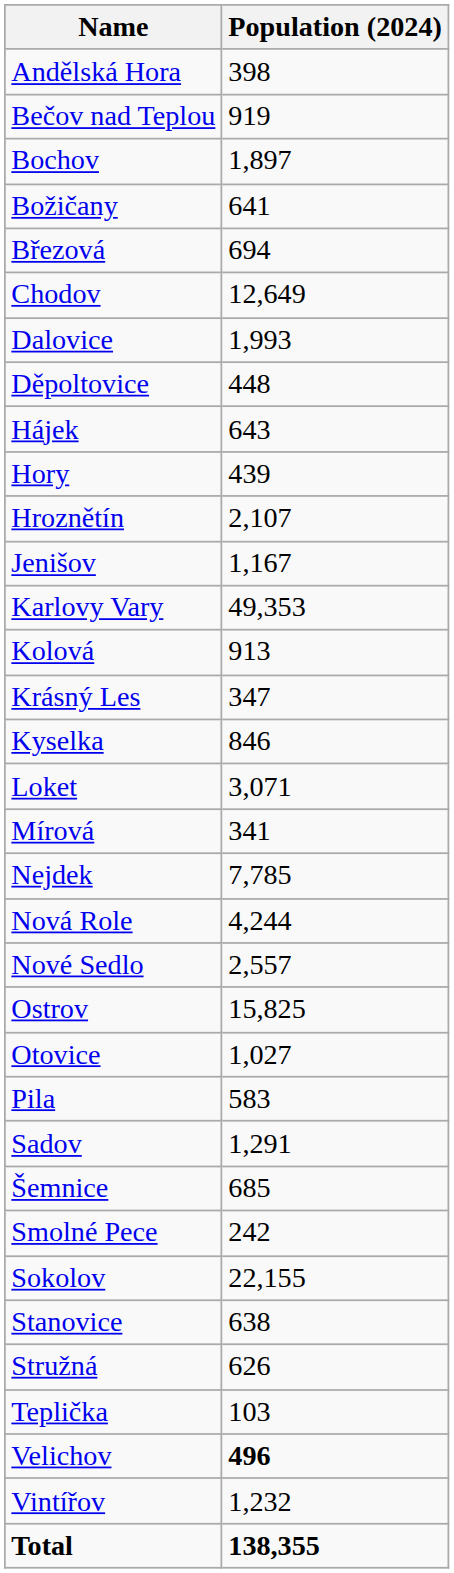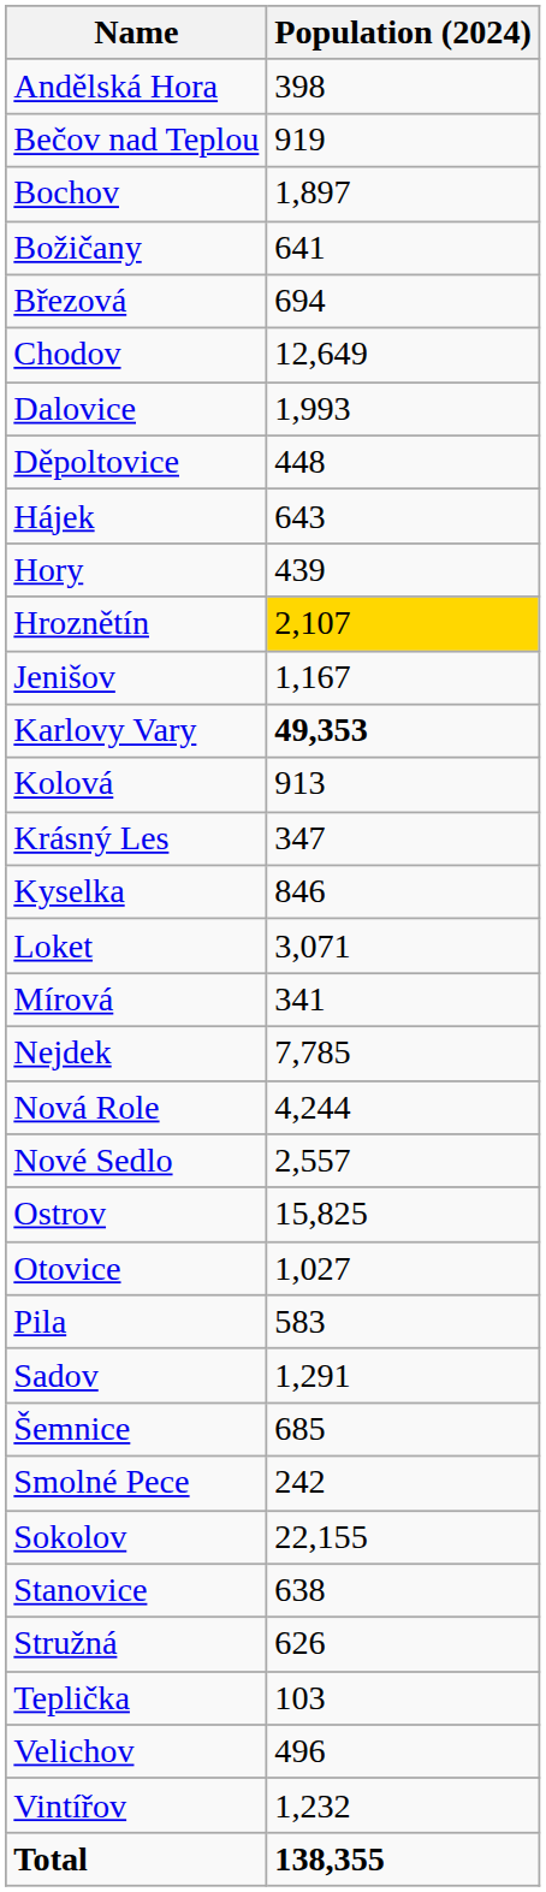Hroznětín | Population (2024): no background -> gold background
Karlovy Vary | Population (2024): normal -> bold
Velichov | Population (2024): bold -> normal
